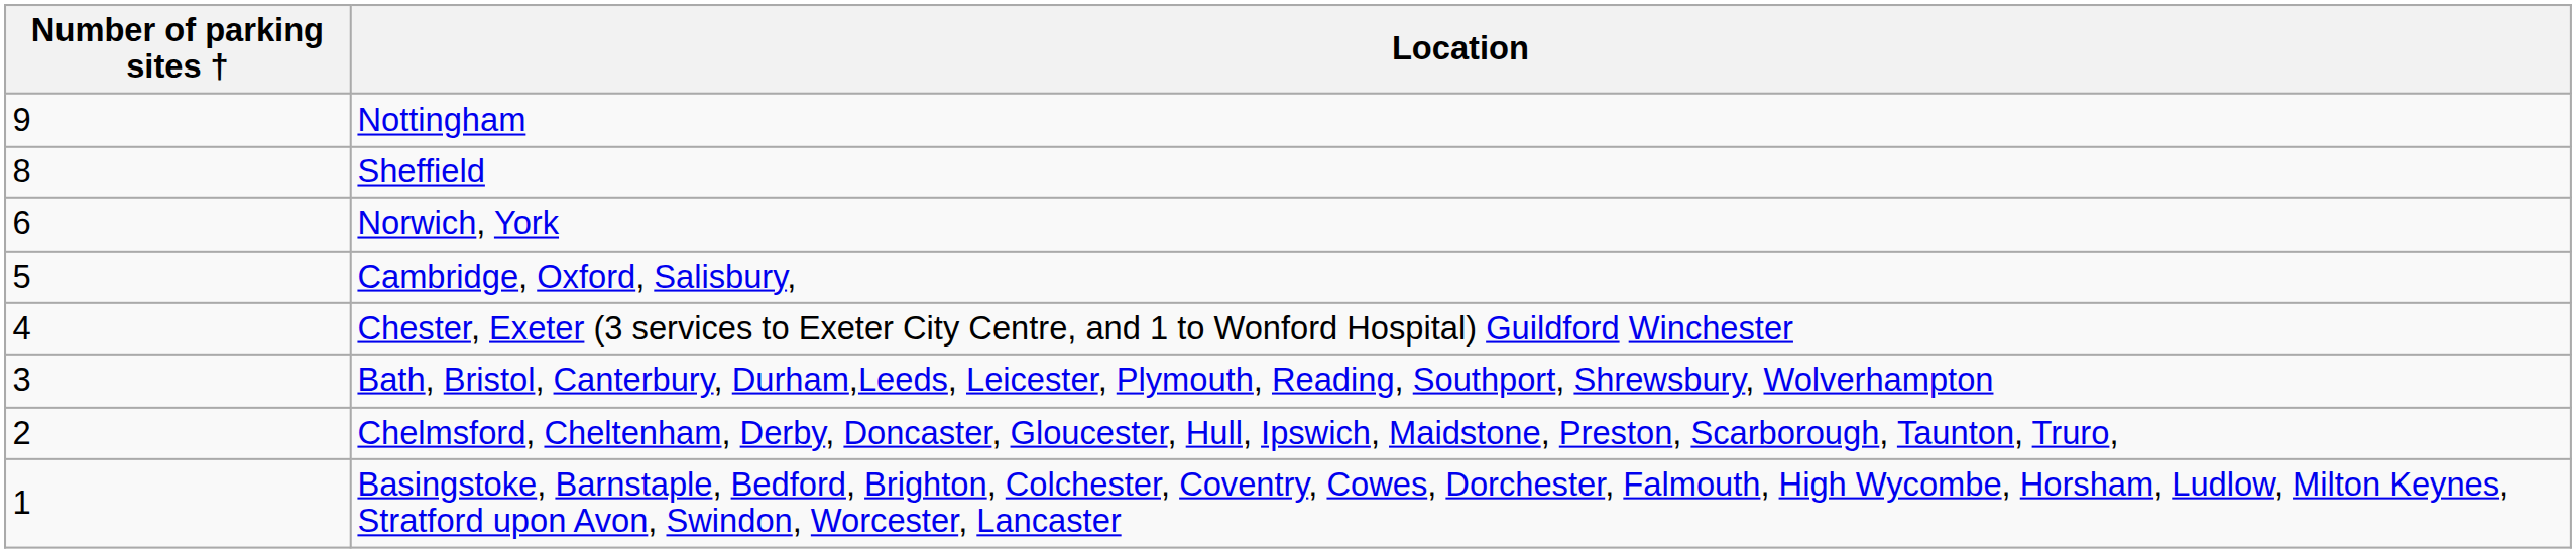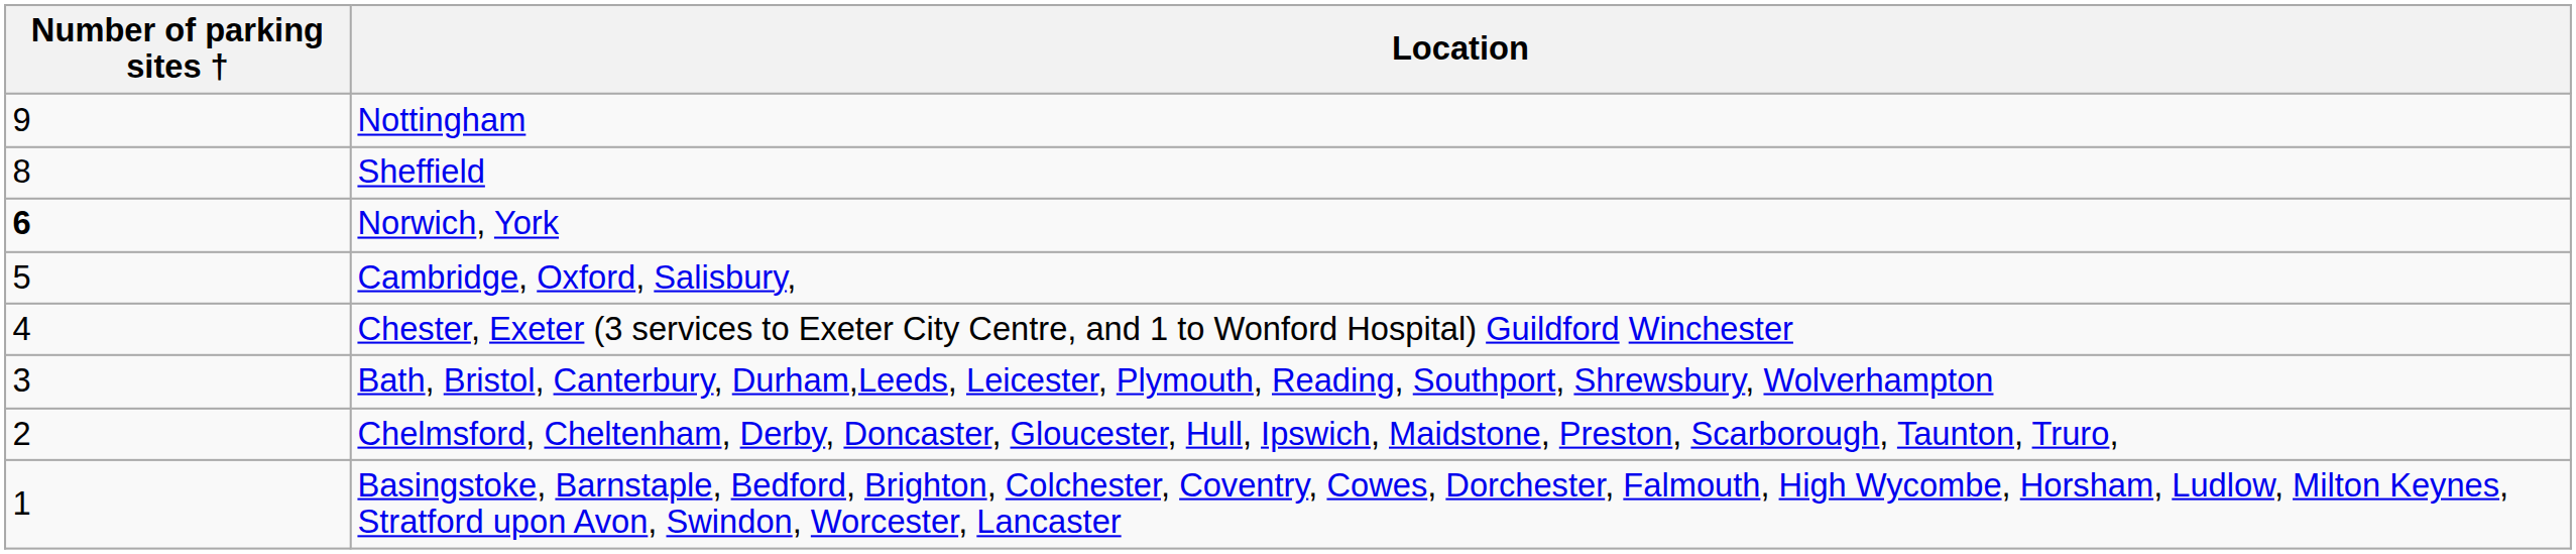Norwich, York | Number of parking sites †: normal -> bold
